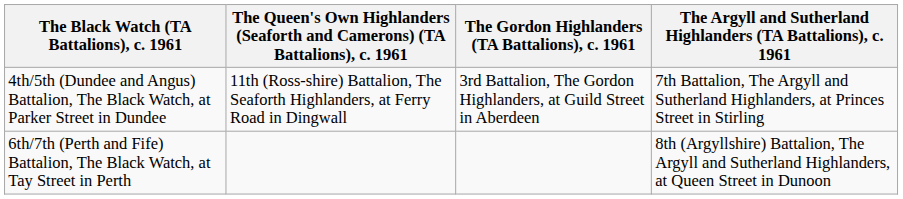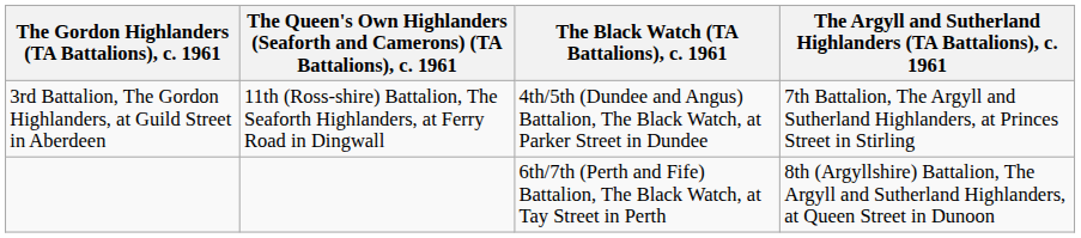columns swapped: The Black Watch (TA Battalions), c. 1961 <-> The Gordon Highlanders (TA Battalions), c. 1961
